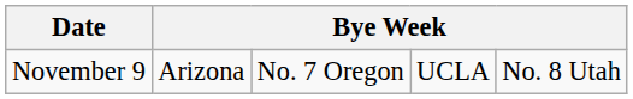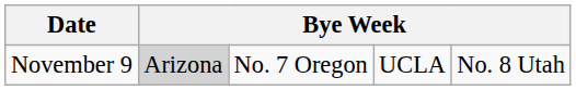November 9 | column 2: no background -> lightgrey background
